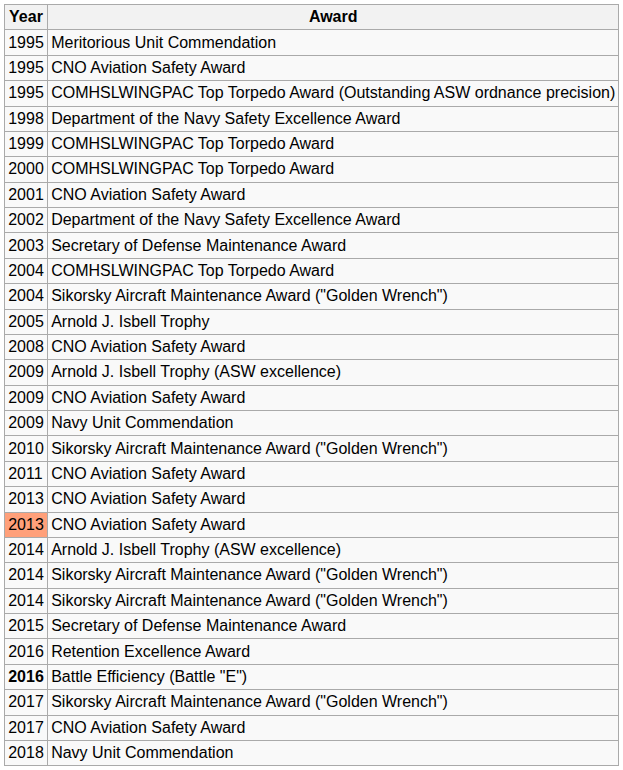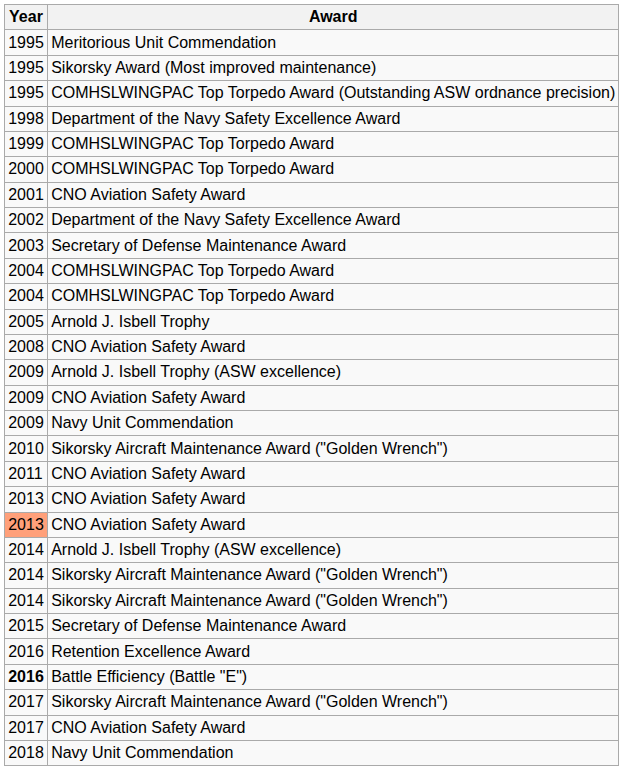row 3 | Award: CNO Aviation Safety Award -> Sikorsky Award (Most improved maintenance)
row 12 | Award: Sikorsky Aircraft Maintenance Award ("Golden Wrench") -> COMHSLWINGPAC Top Torpedo Award
